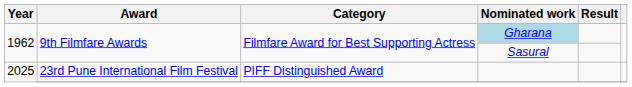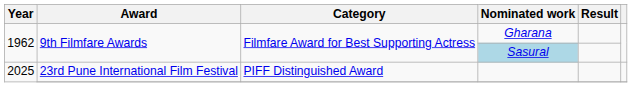Gharana | Nominated work: lightblue background -> no background
Sasural | Nominated work: no background -> lightblue background
